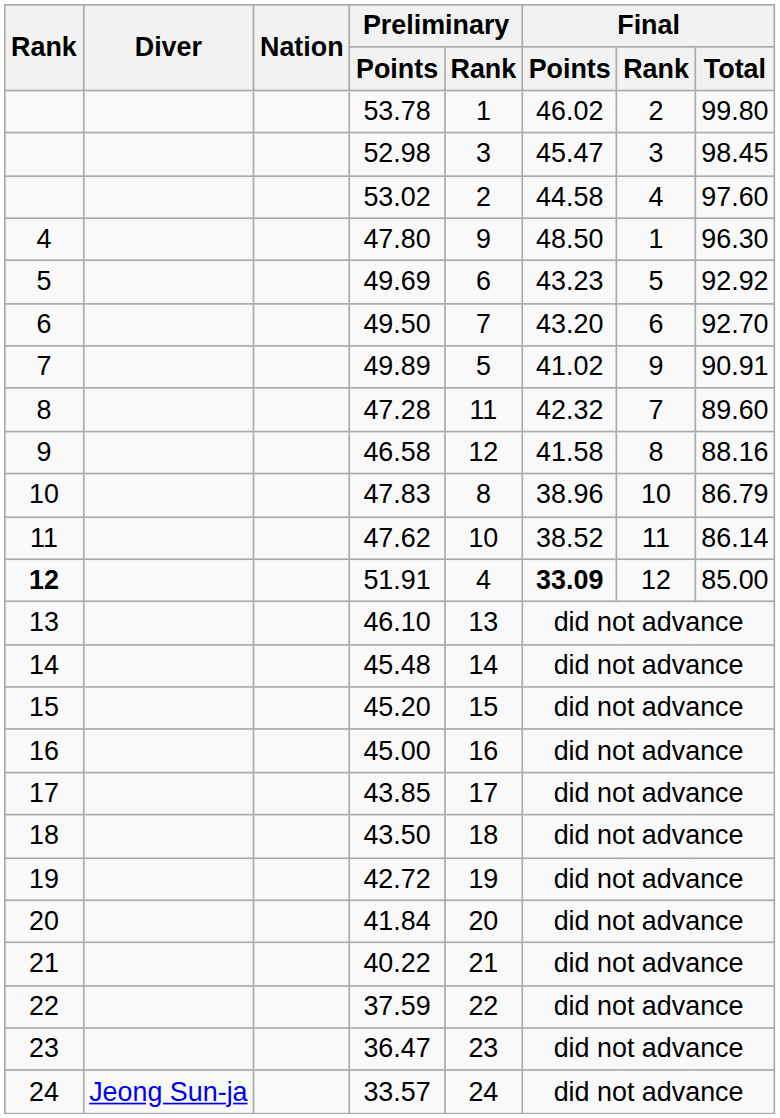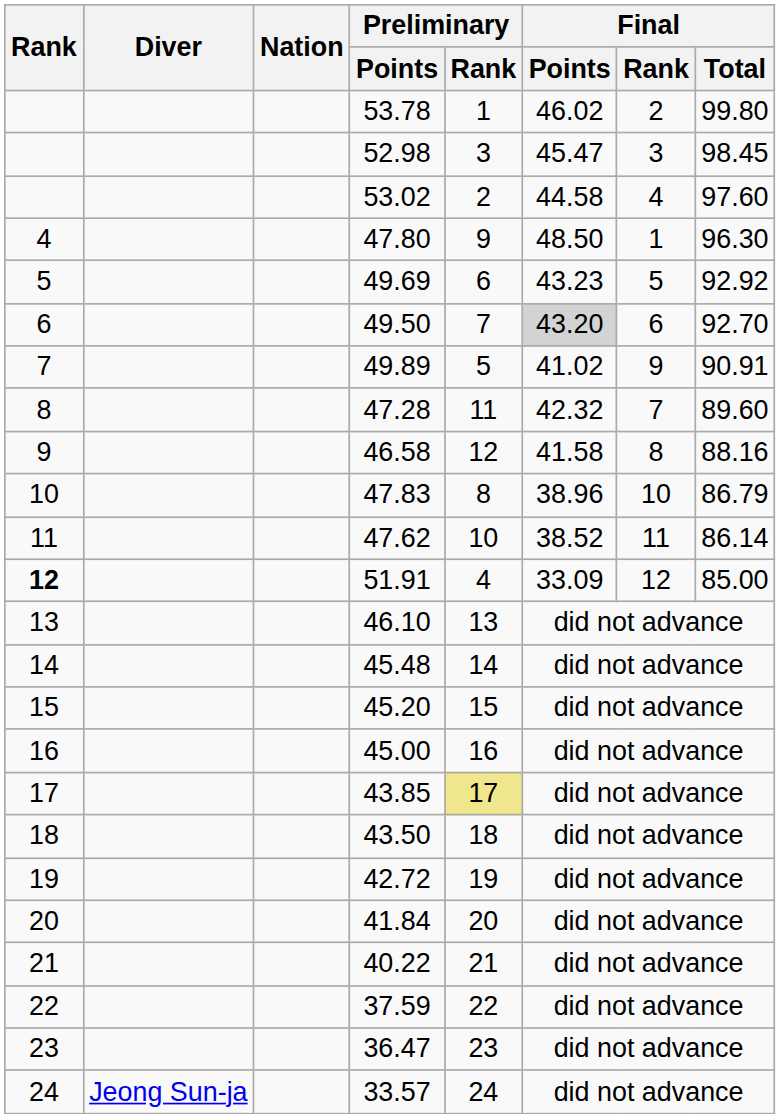49.50 | Final / Points: no background -> lightgrey background
51.91 | Final / Points: bold -> normal
43.85 | Preliminary / Rank: no background -> khaki background
